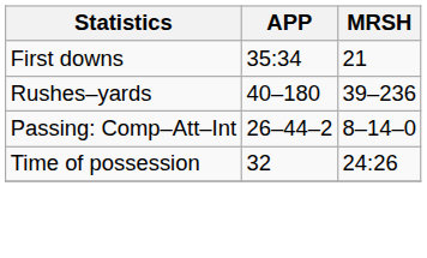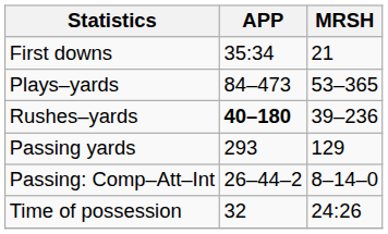+ row: Plays–yards | 84–473 | 53–365
Rushes–yards | APP: normal -> bold
+ row: Passing yards | 293 | 129
